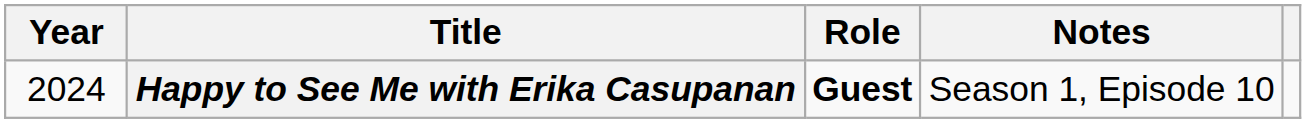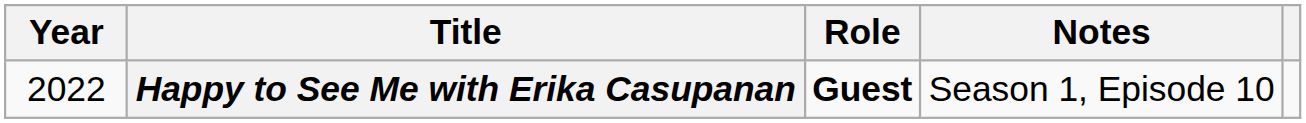Happy to See Me with Erika Casupanan | Year: 2024 -> 2022
